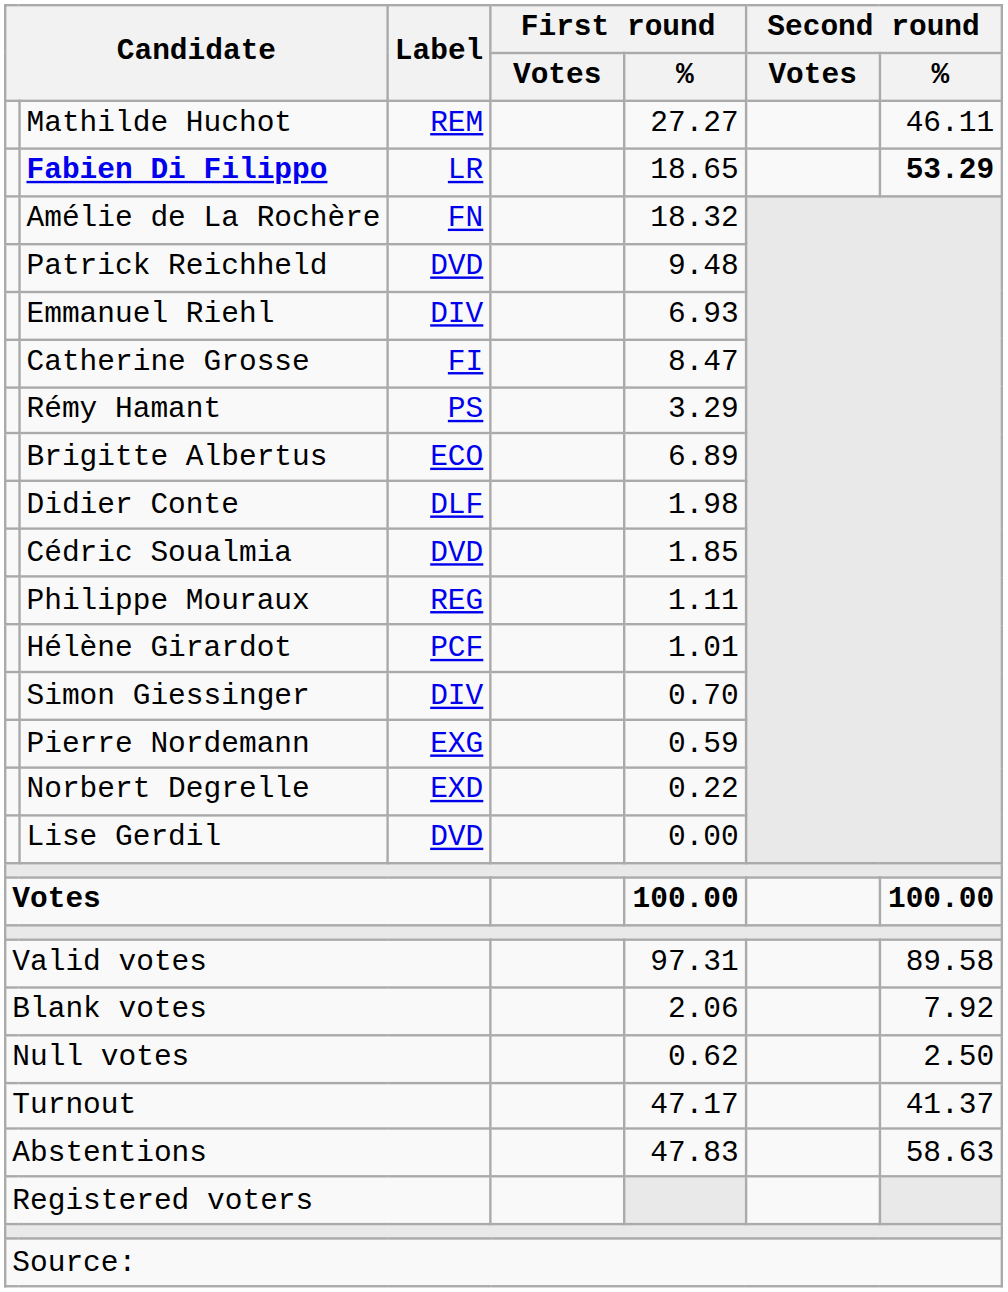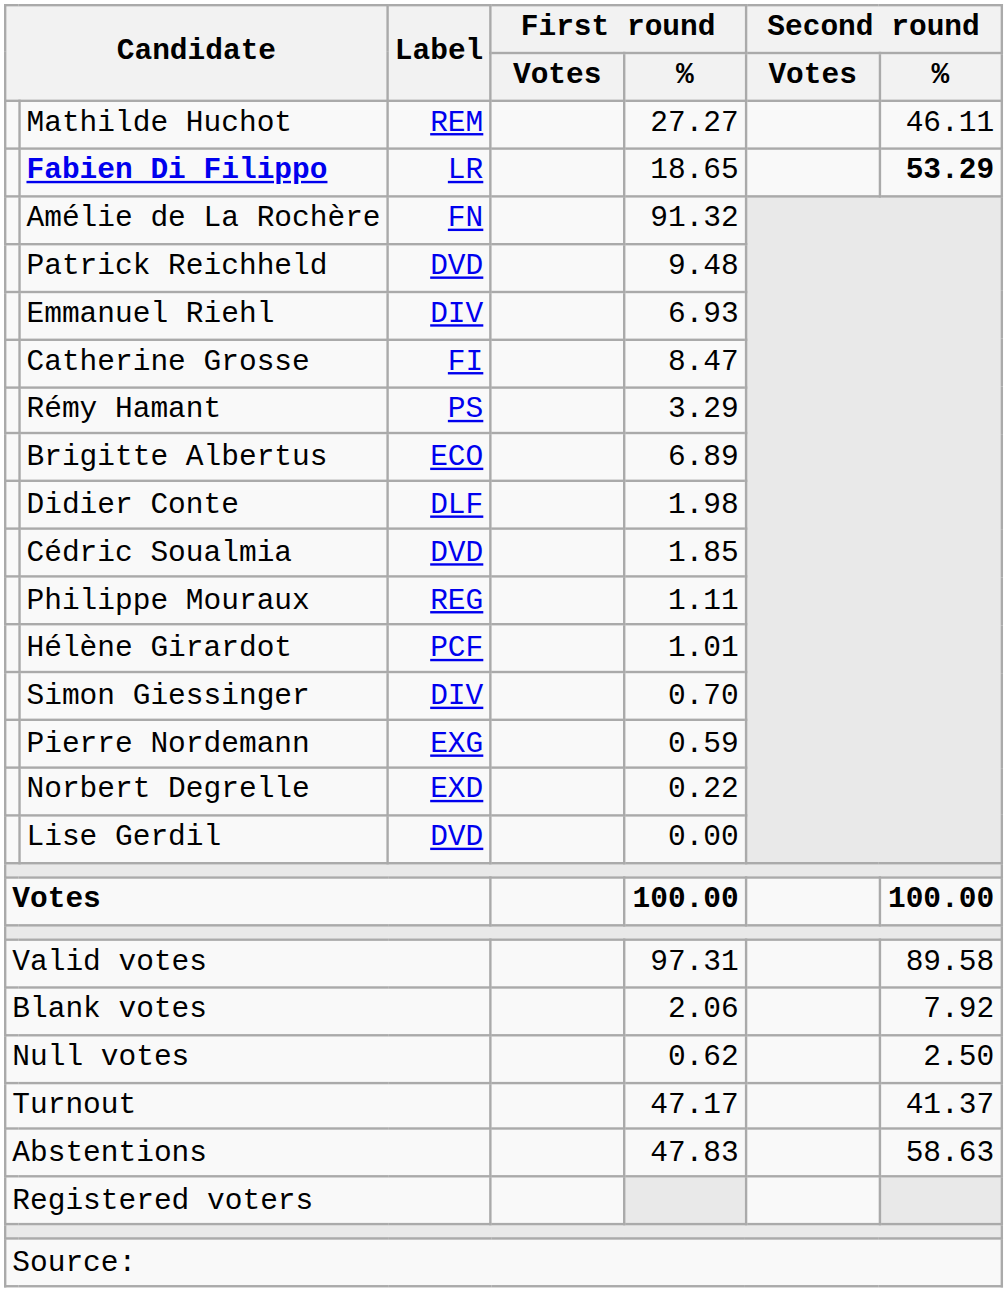Amélie de La Rochère | First round / %: 18.32 -> 91.32
